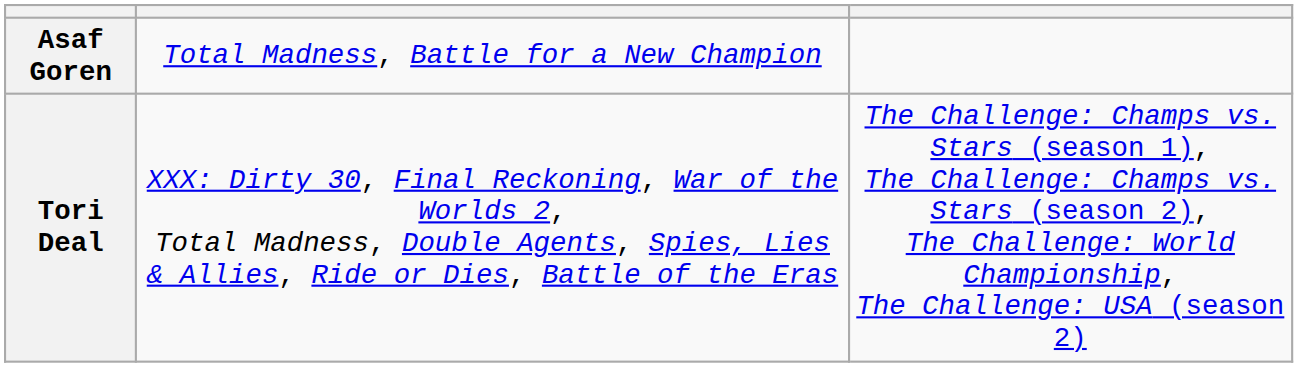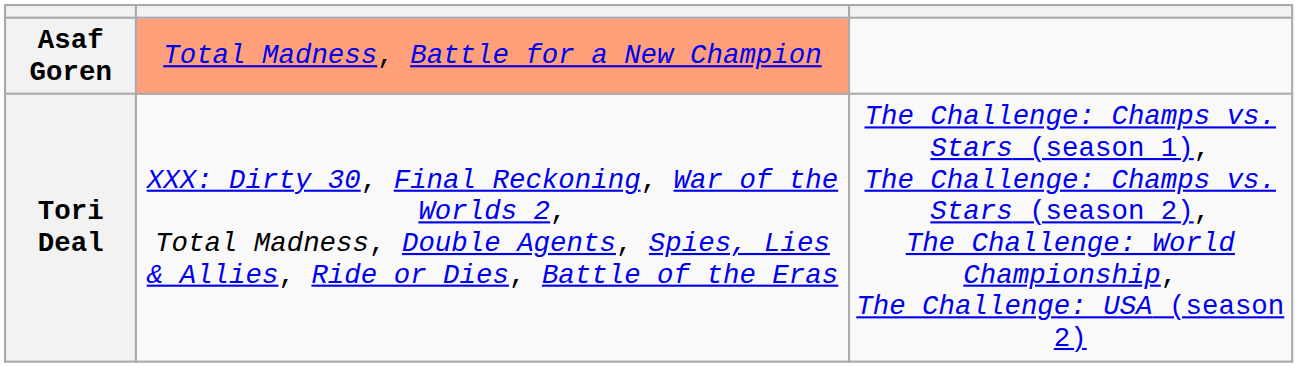row 2 | column 2: no background -> lightsalmon background
